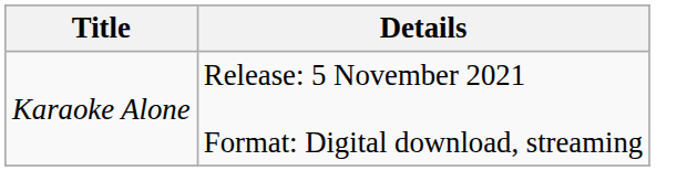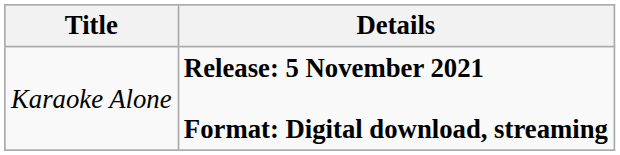Karaoke Alone | Details: normal -> bold
